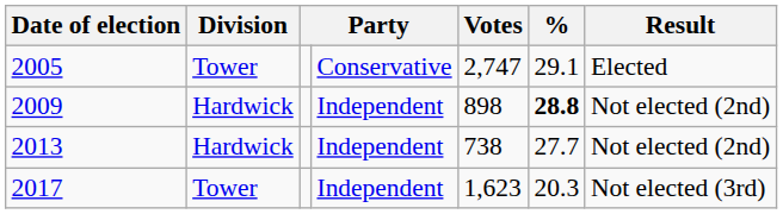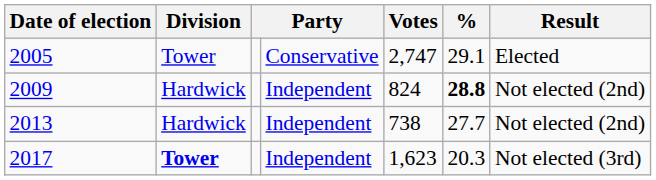2009 | Votes: 898 -> 824
2017 | Division: normal -> bold
